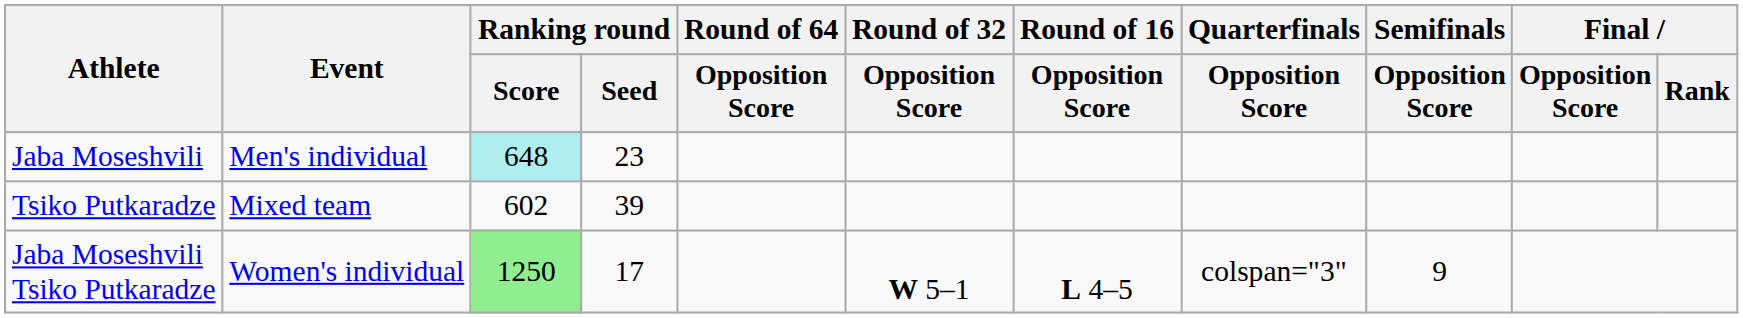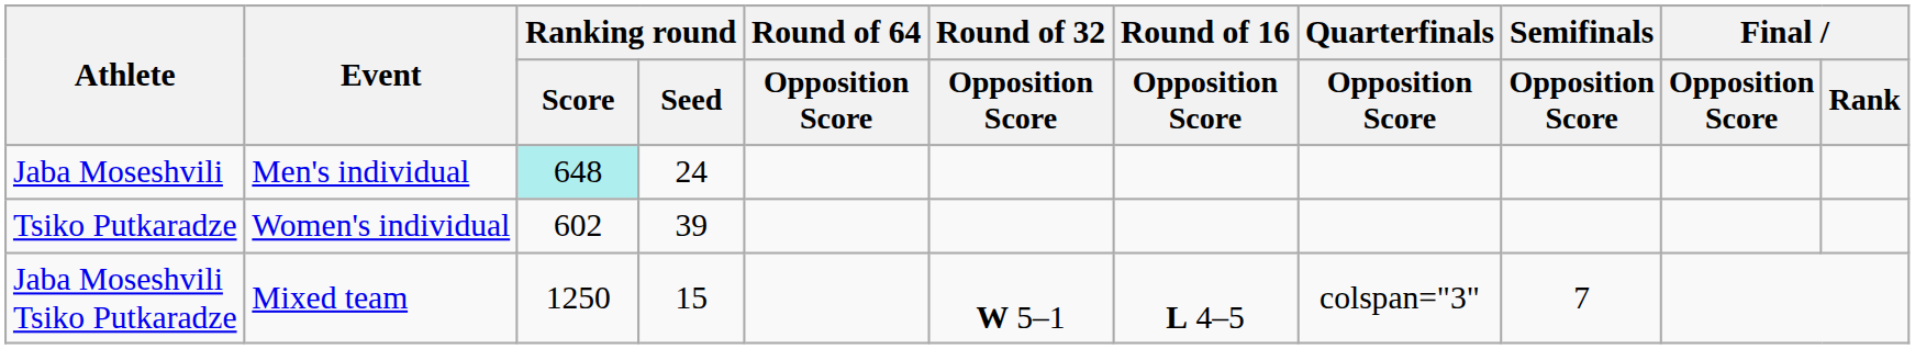Jaba Moseshvili | Ranking round / Seed: 23 -> 24
Tsiko Putkaradze | Event: Mixed team -> Women's individual
Jaba Moseshvili Tsiko Putkaradze | Event: Women's individual -> Mixed team
Jaba Moseshvili Tsiko Putkaradze | Ranking round / Score: lightgreen background -> no background
Jaba Moseshvili Tsiko Putkaradze | Ranking round / Seed: 17 -> 15
Jaba Moseshvili Tsiko Putkaradze | Semifinals / Opposition Score: 9 -> 7
